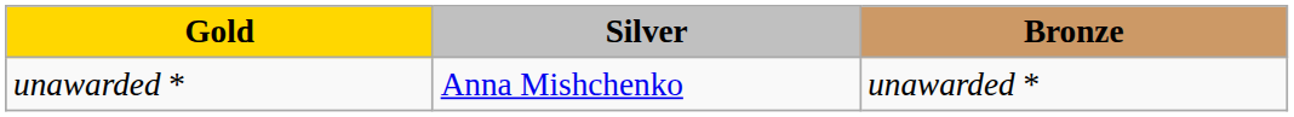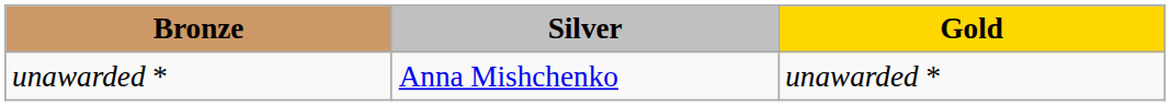columns swapped: Gold <-> Bronze
